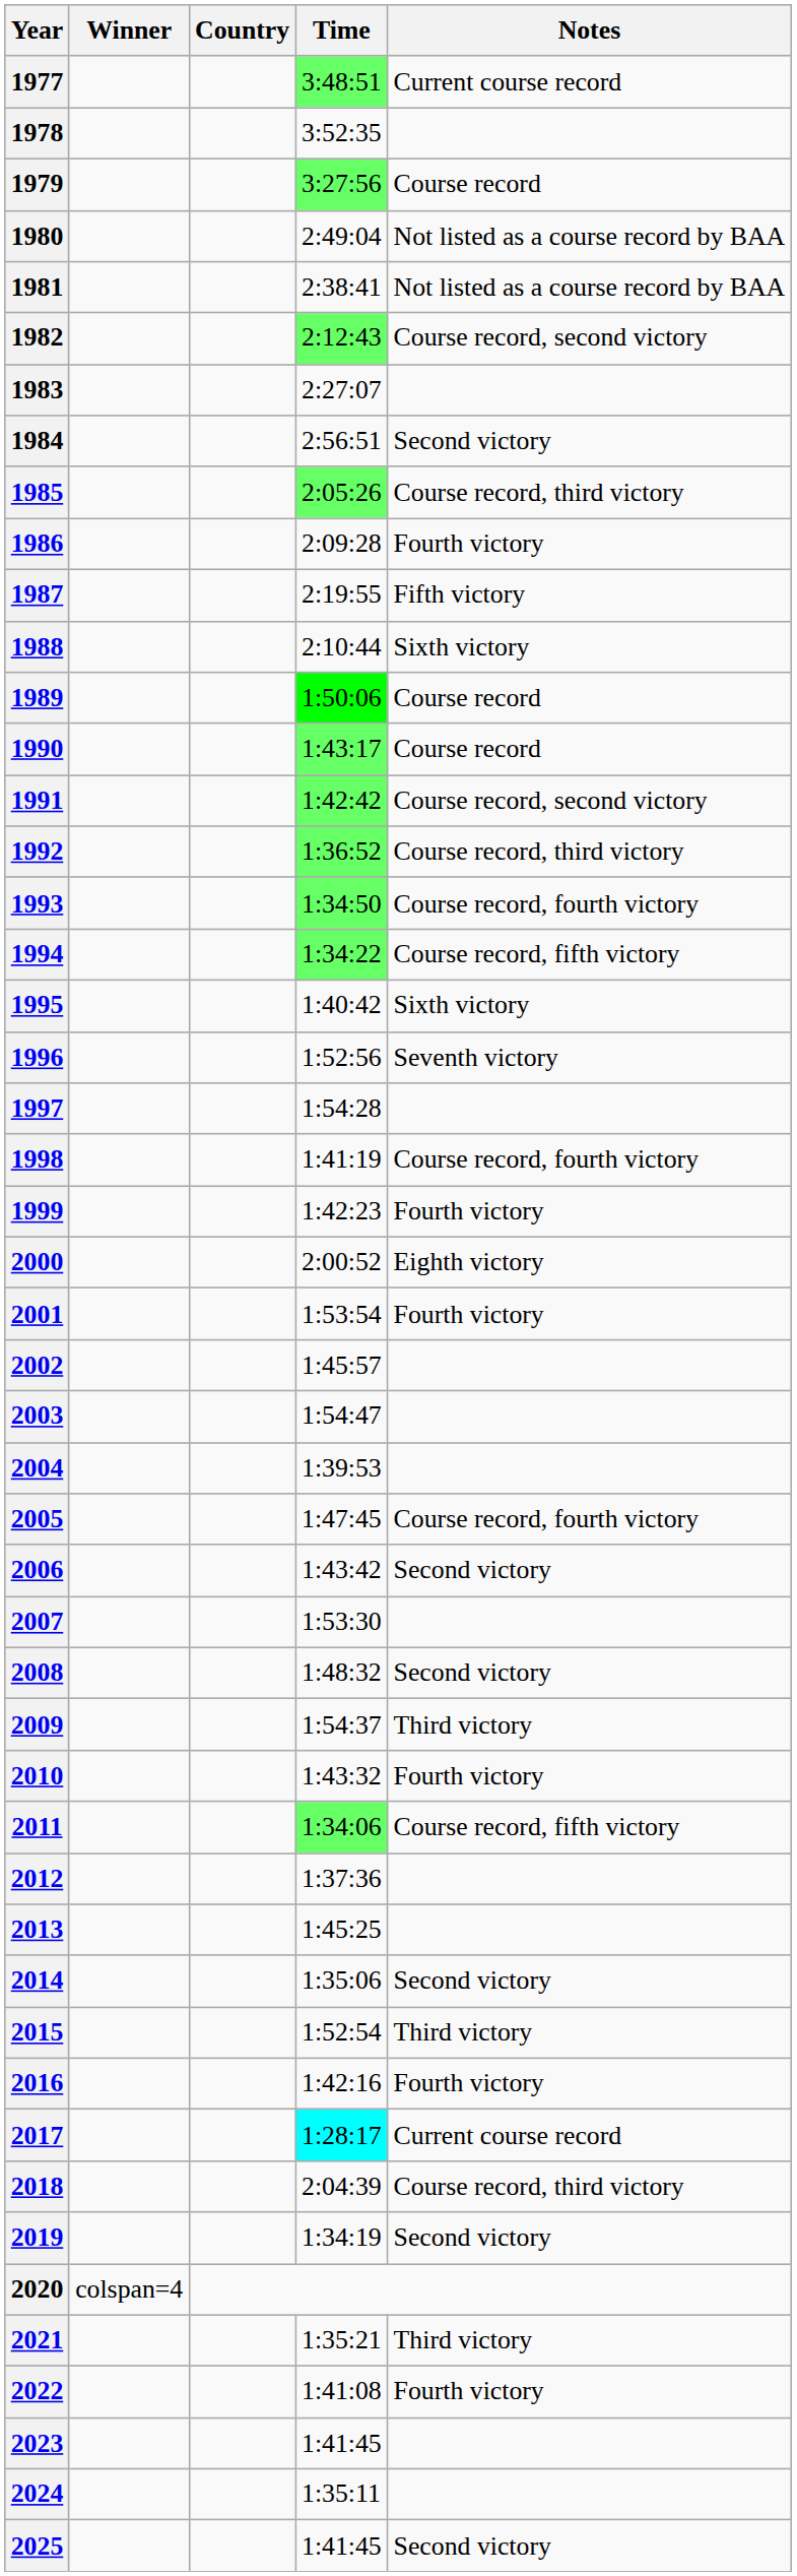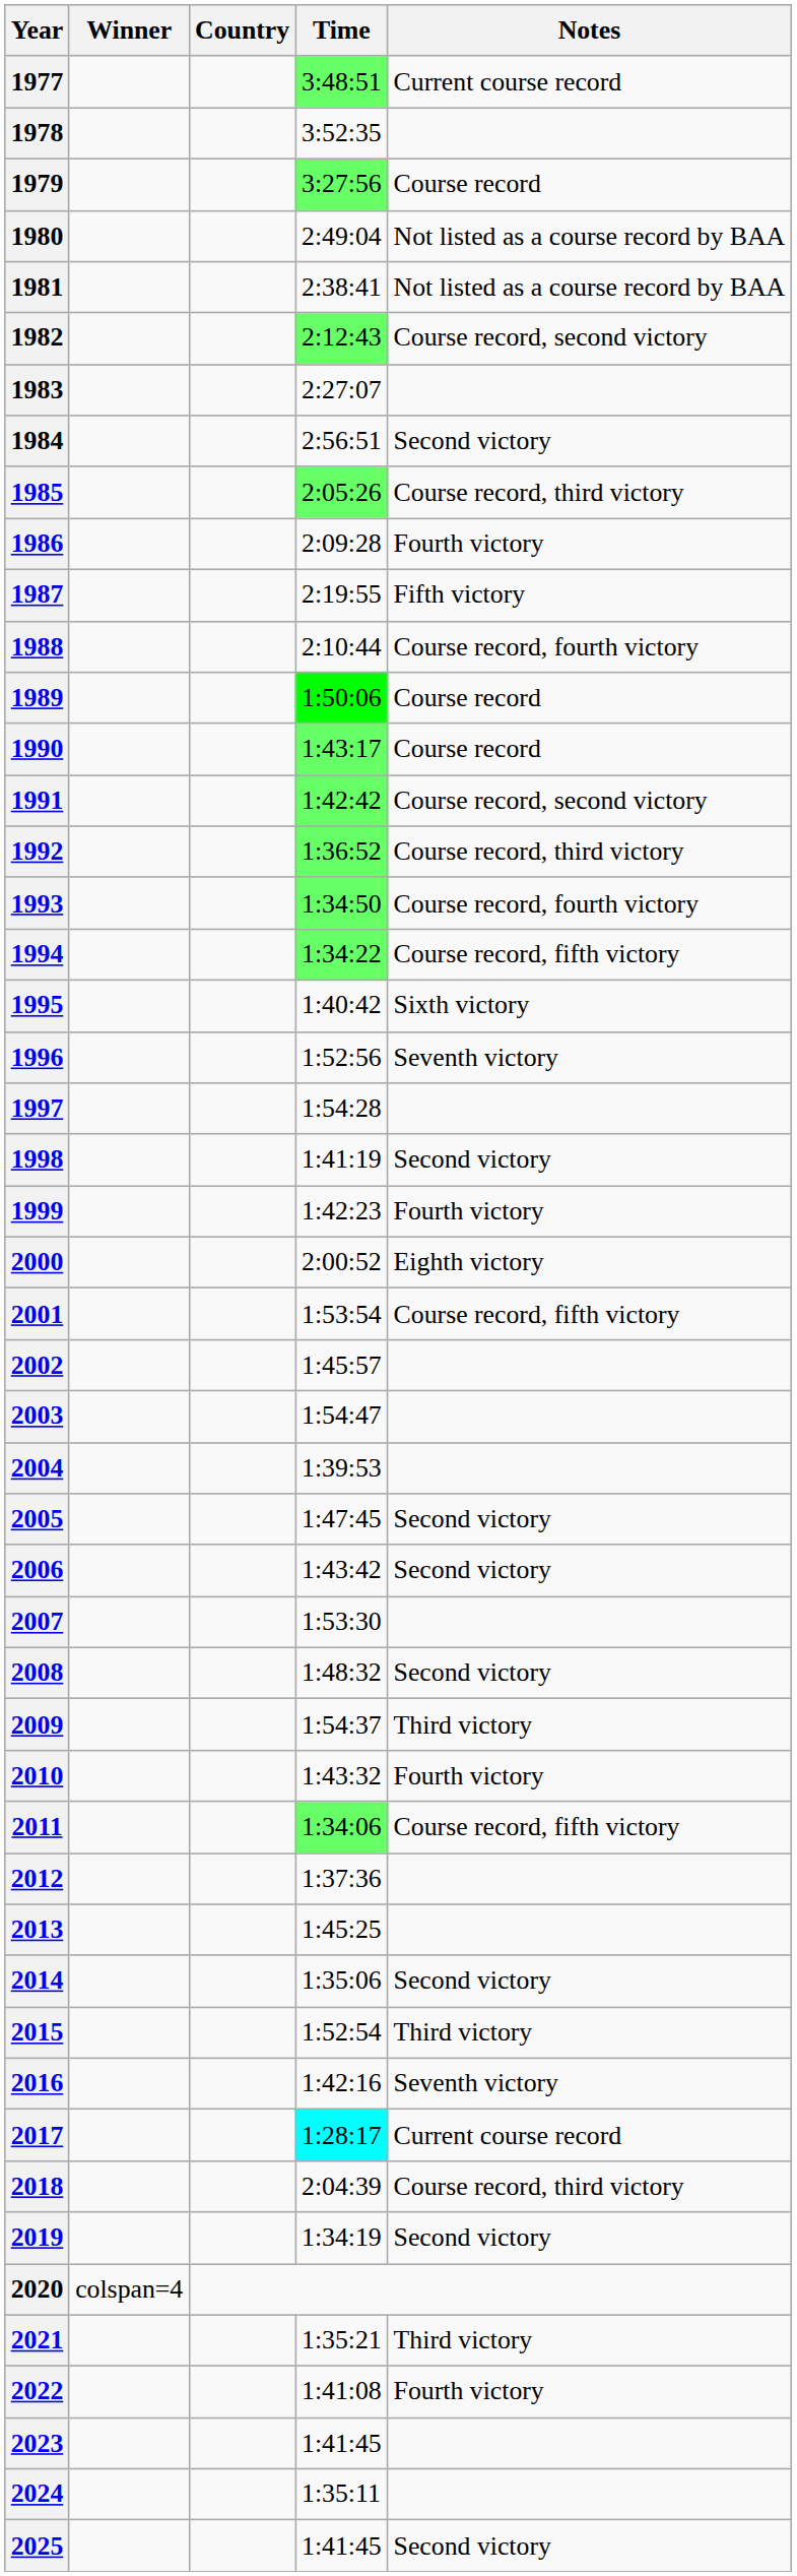1988 | Notes: Sixth victory -> Course record, fourth victory
1998 | Notes: Course record, fourth victory -> Second victory
2001 | Notes: Fourth victory -> Course record, fifth victory
2005 | Notes: Course record, fourth victory -> Second victory
2016 | Notes: Fourth victory -> Seventh victory
